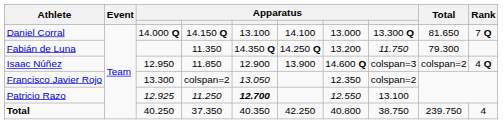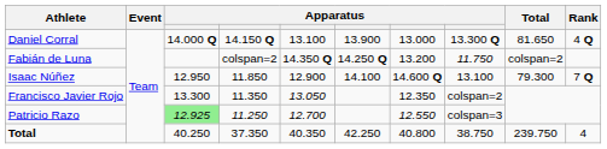Daniel Corral | column 6: 14.100 -> 13.900
Daniel Corral | Rank: 7 Q -> 4 Q
Fabián de Luna | column 4: 11.350 -> colspan=2
Fabián de Luna | Total: 79.300 -> colspan=2
Isaac Núñez | column 6: 13.900 -> 14.100
Isaac Núñez | column 8: colspan=3 -> 13.100
Isaac Núñez | Total: colspan=2 -> 79.300
Isaac Núñez | Rank: 4 Q -> 7 Q
Francisco Javier Rojo | column 4: colspan=2 -> 11.350
Patricio Razo | column 3: no background -> lightgreen background
Patricio Razo | column 5: bold -> normal
Patricio Razo | column 8: 13.100 -> colspan=3
